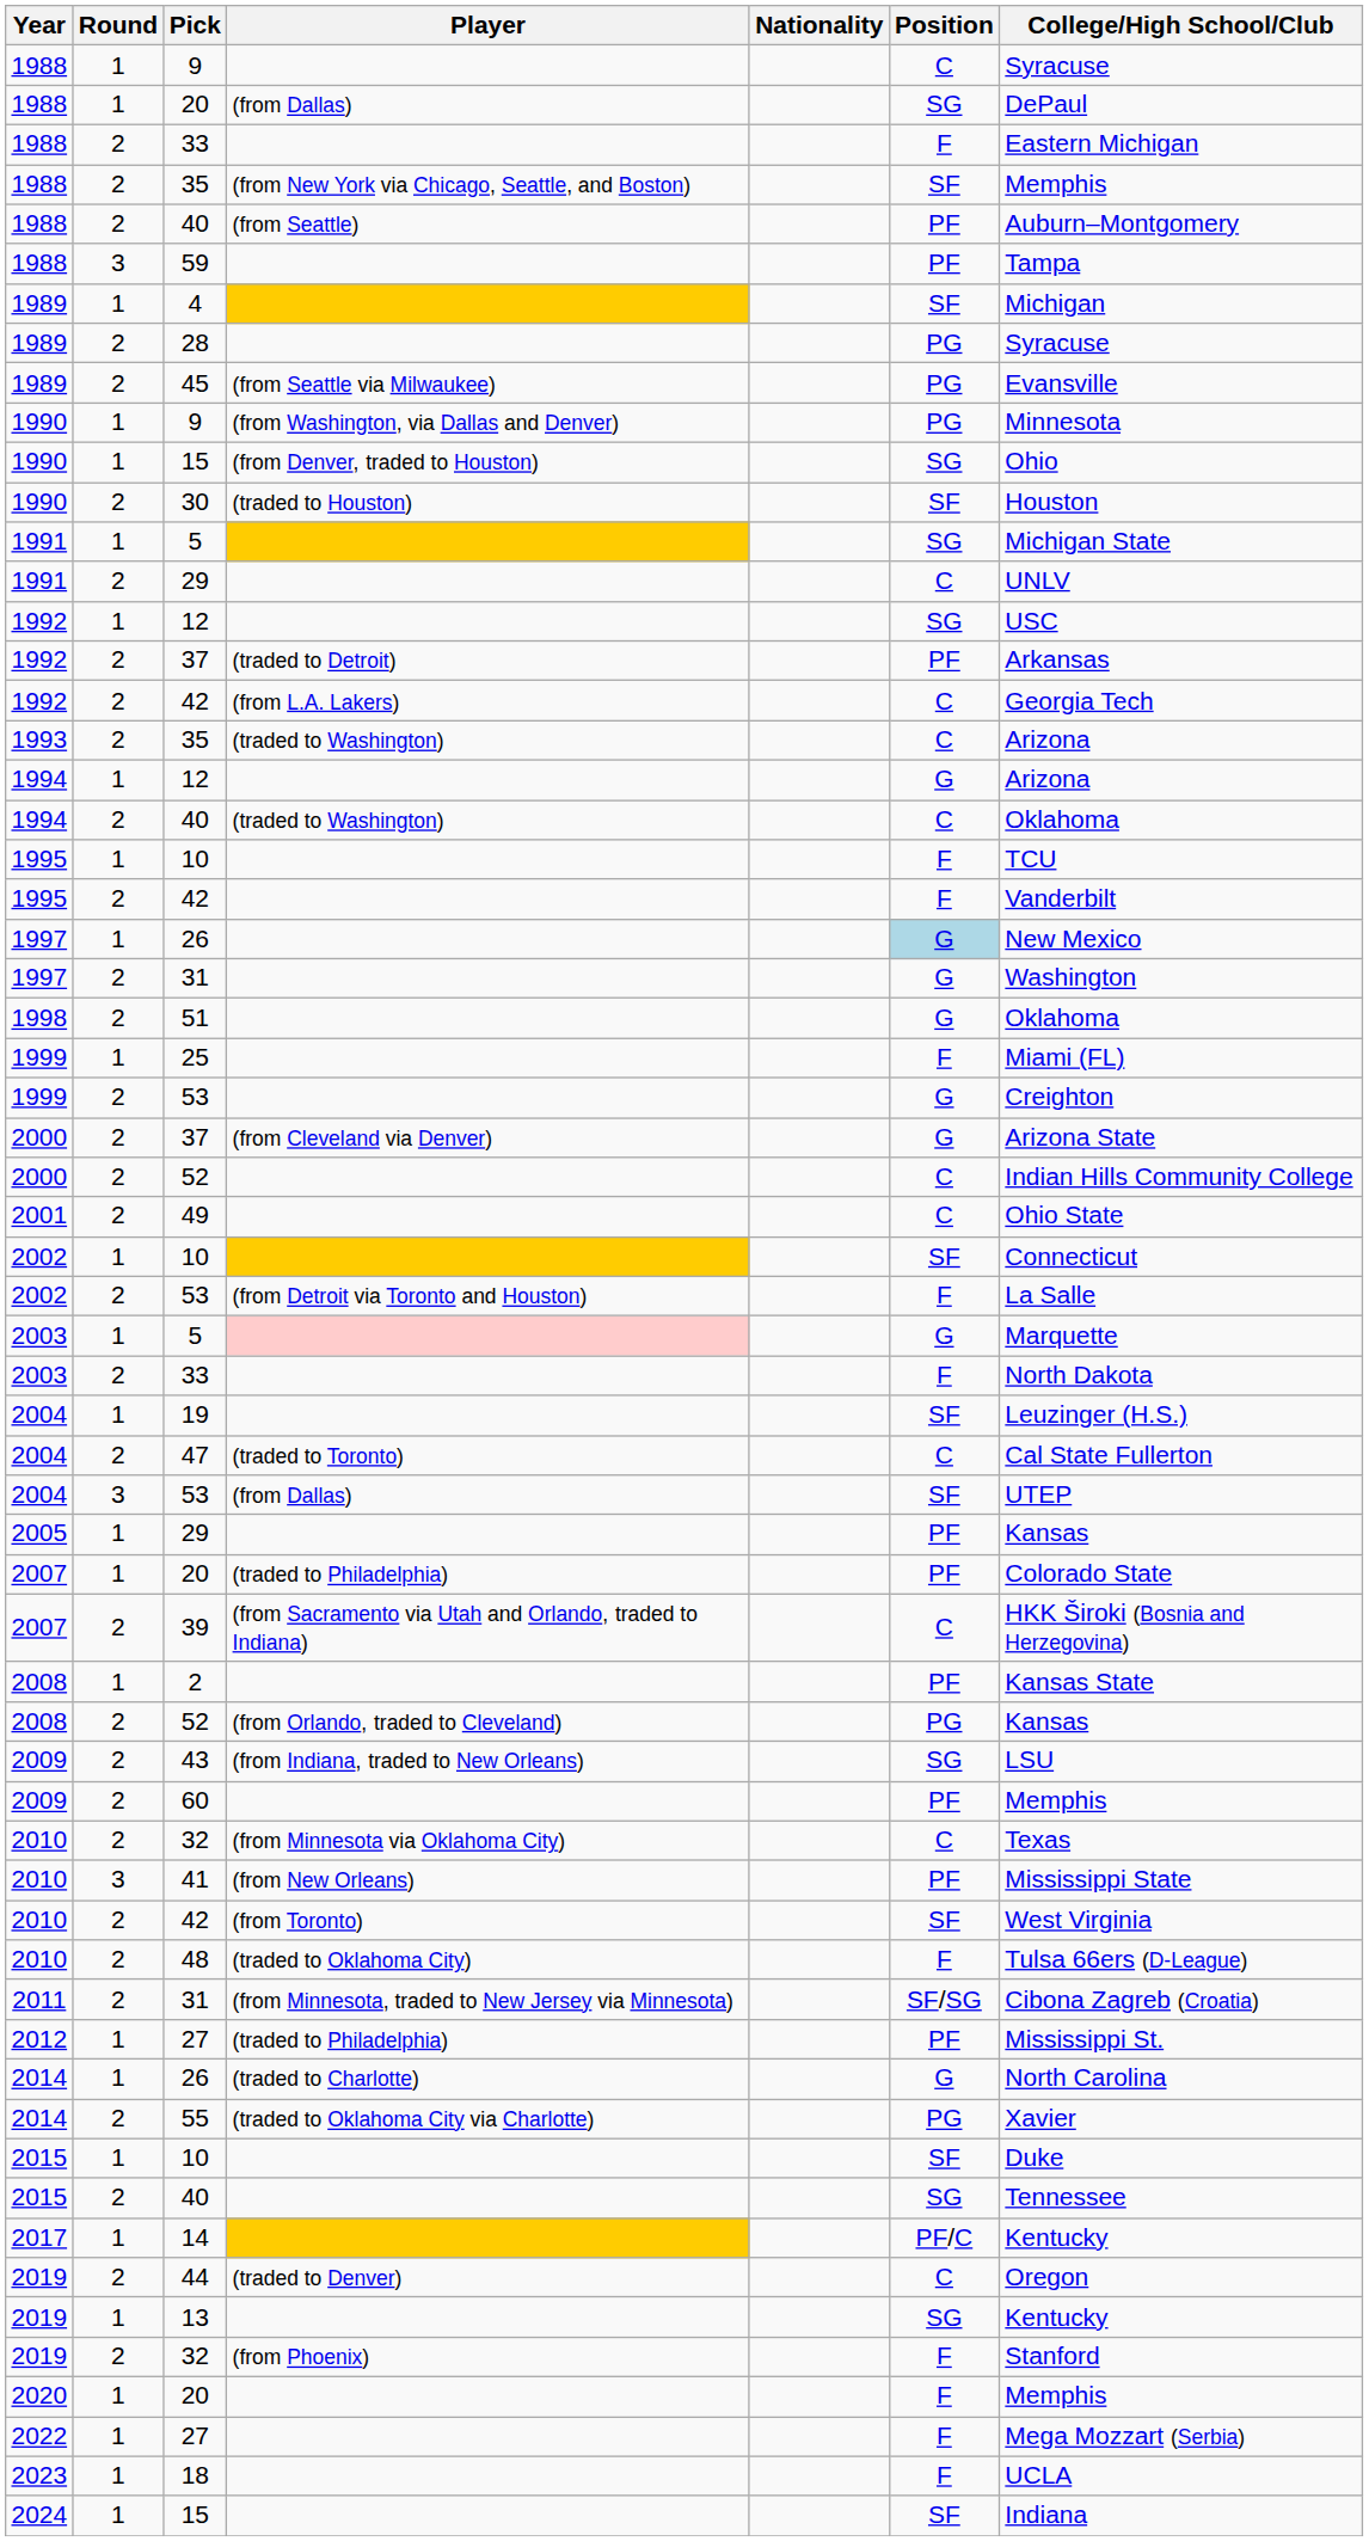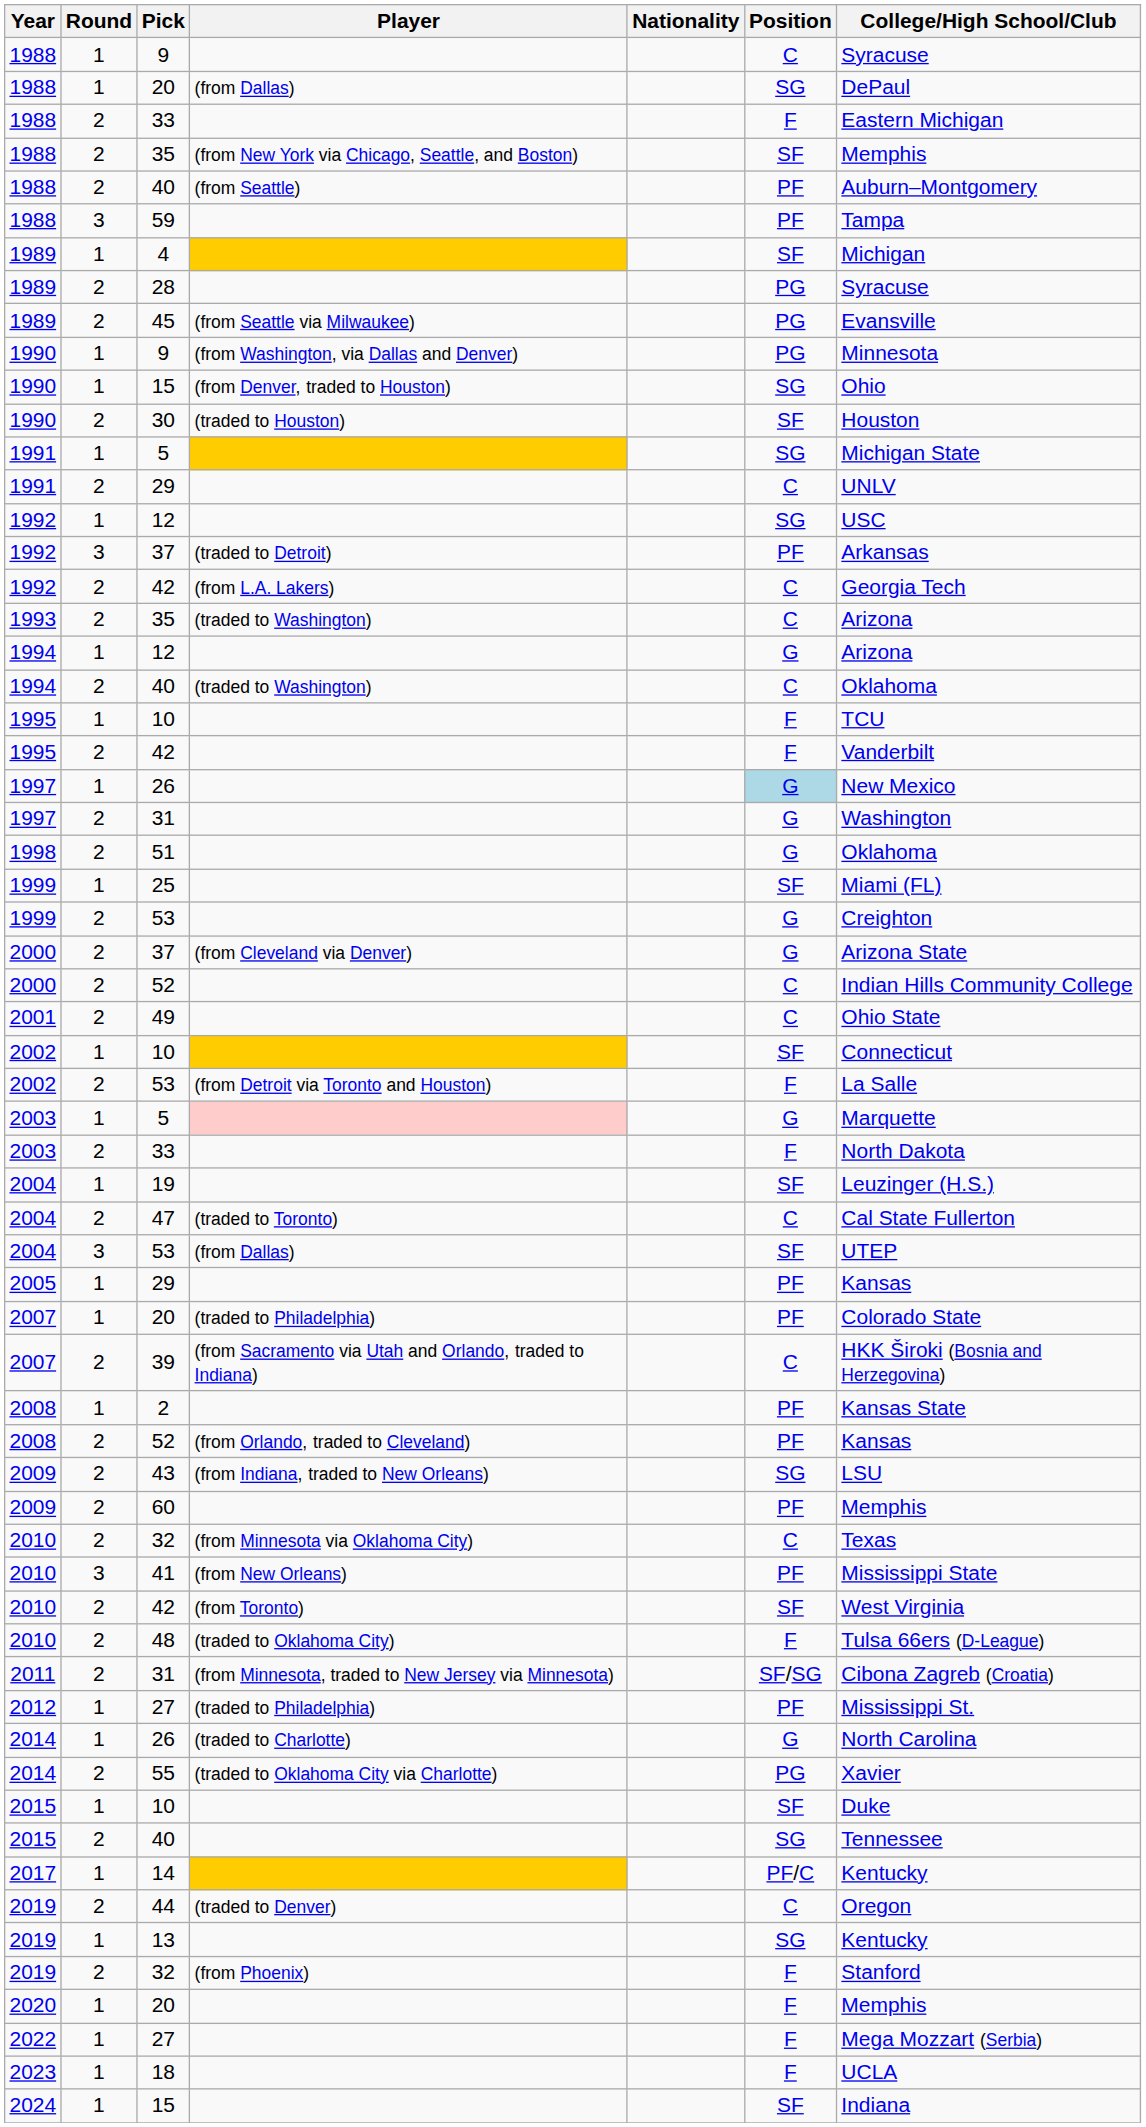1992 / 37 | Round: 2 -> 3
25 | Position: F -> SF
2008 / 52 | Position: PG -> PF
